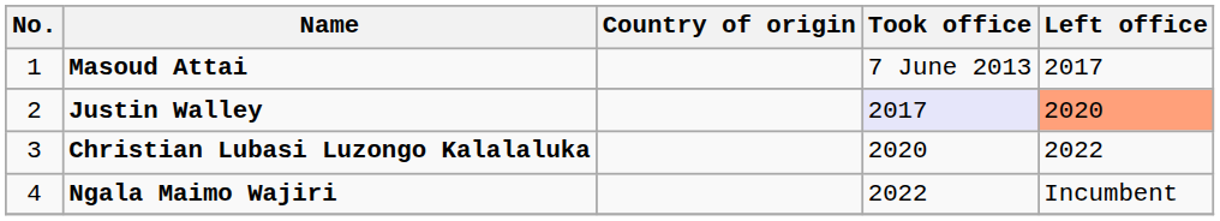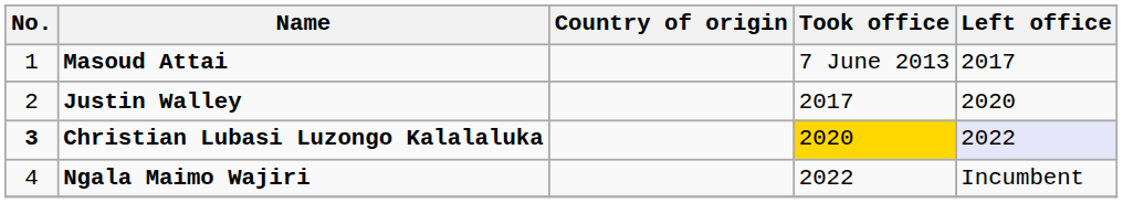Justin Walley | Took office: lavender background -> no background
Justin Walley | Left office: lightsalmon background -> no background
Christian Lubasi Luzongo Kalalaluka | No.: normal -> bold
Christian Lubasi Luzongo Kalalaluka | Took office: no background -> gold background
Christian Lubasi Luzongo Kalalaluka | Left office: no background -> lavender background
